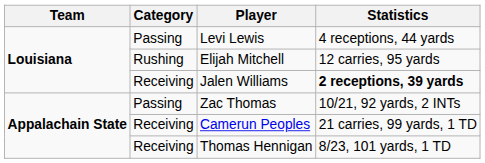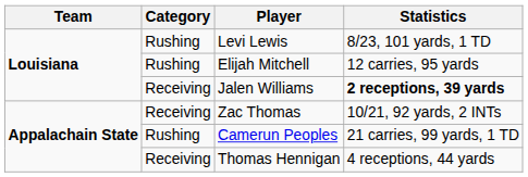Levi Lewis | Category: Passing -> Rushing
Levi Lewis | Statistics: 4 receptions, 44 yards -> 8/23, 101 yards, 1 TD
Zac Thomas | Category: Passing -> Receiving
Camerun Peoples | Category: Receiving -> Rushing
Thomas Hennigan | Statistics: 8/23, 101 yards, 1 TD -> 4 receptions, 44 yards
